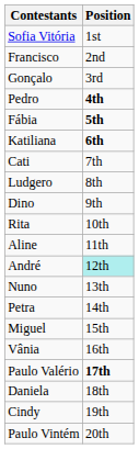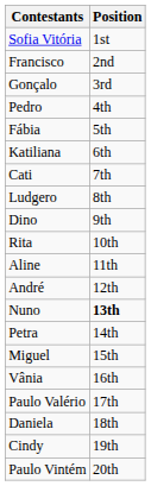Pedro | Position: bold -> normal
Fábia | Position: bold -> normal
Katiliana | Position: bold -> normal
André | Position: paleturquoise background -> no background
Nuno | Position: normal -> bold
Paulo Valério | Position: bold -> normal
